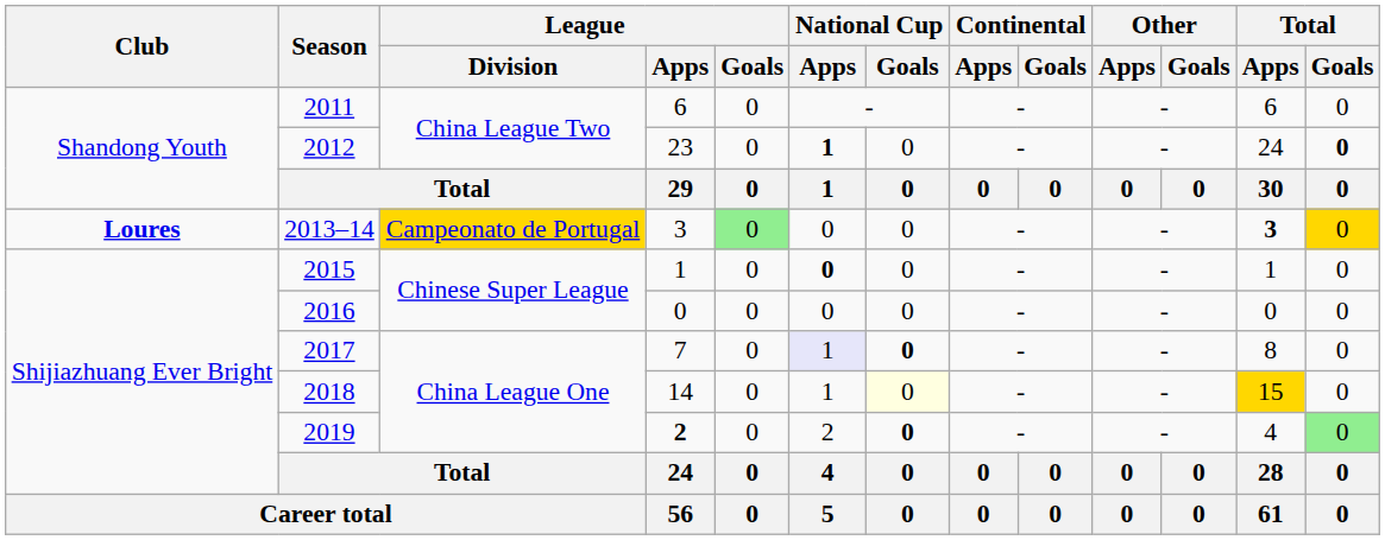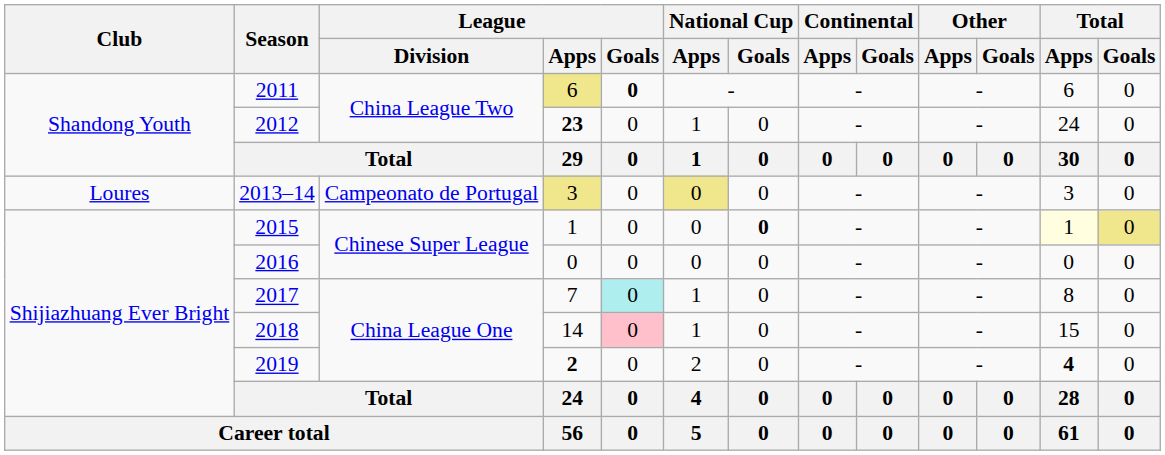2011 | League / Apps: no background -> khaki background
2011 | League / Goals: normal -> bold
2012 | League / Apps: normal -> bold
2012 | National Cup / Apps: bold -> normal
2012 | Total / Goals: bold -> normal
2013–14 | Club: bold -> normal
2013–14 | League / Division: gold background -> no background
2013–14 | League / Apps: no background -> khaki background
2013–14 | League / Goals: lightgreen background -> no background
2013–14 | National Cup / Apps: no background -> khaki background
2013–14 | Total / Apps: bold -> normal
2013–14 | Total / Goals: gold background -> no background
2015 | National Cup / Apps: bold -> normal
2015 | National Cup / Goals: normal -> bold
2015 | Total / Apps: no background -> lightyellow background
2015 | Total / Goals: no background -> khaki background
2017 | League / Goals: no background -> paleturquoise background
2017 | National Cup / Apps: lavender background -> no background
2017 | National Cup / Goals: bold -> normal
2018 | League / Goals: no background -> pink background
2018 | National Cup / Goals: lightyellow background -> no background
2018 | Total / Apps: gold background -> no background
2019 | National Cup / Goals: bold -> normal
2019 | Total / Apps: normal -> bold
2019 | Total / Goals: lightgreen background -> no background
